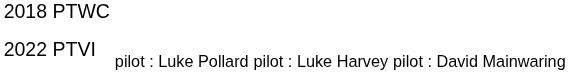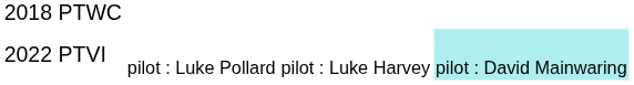2022 PTVI | column 4: no background -> paleturquoise background
